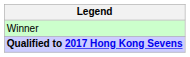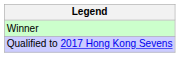row 3 | column 1: bold -> normal
